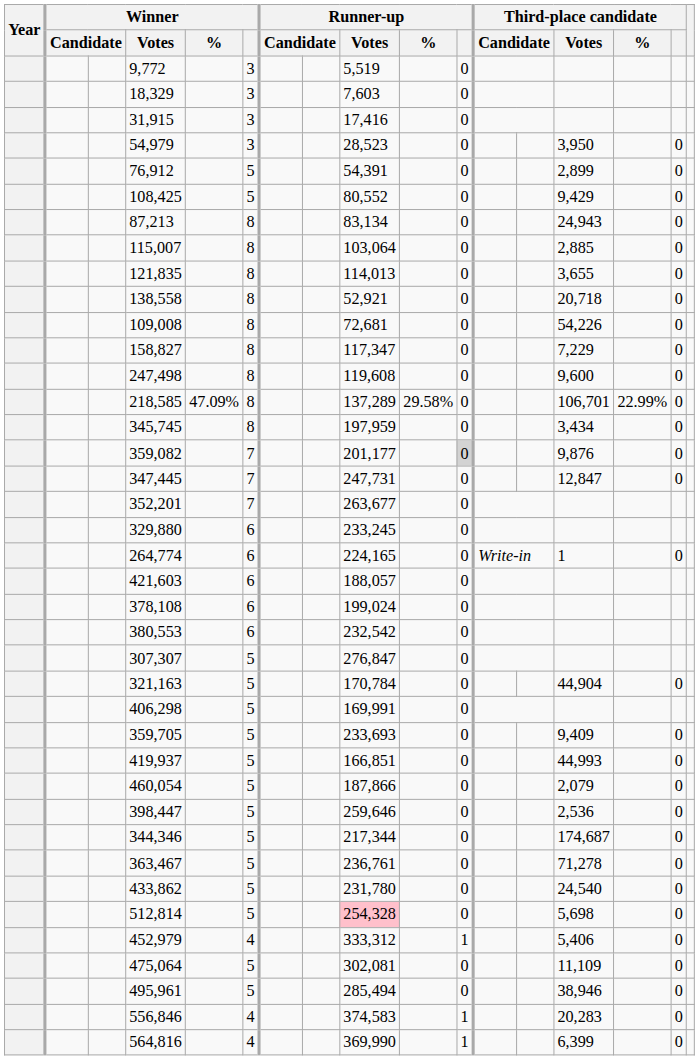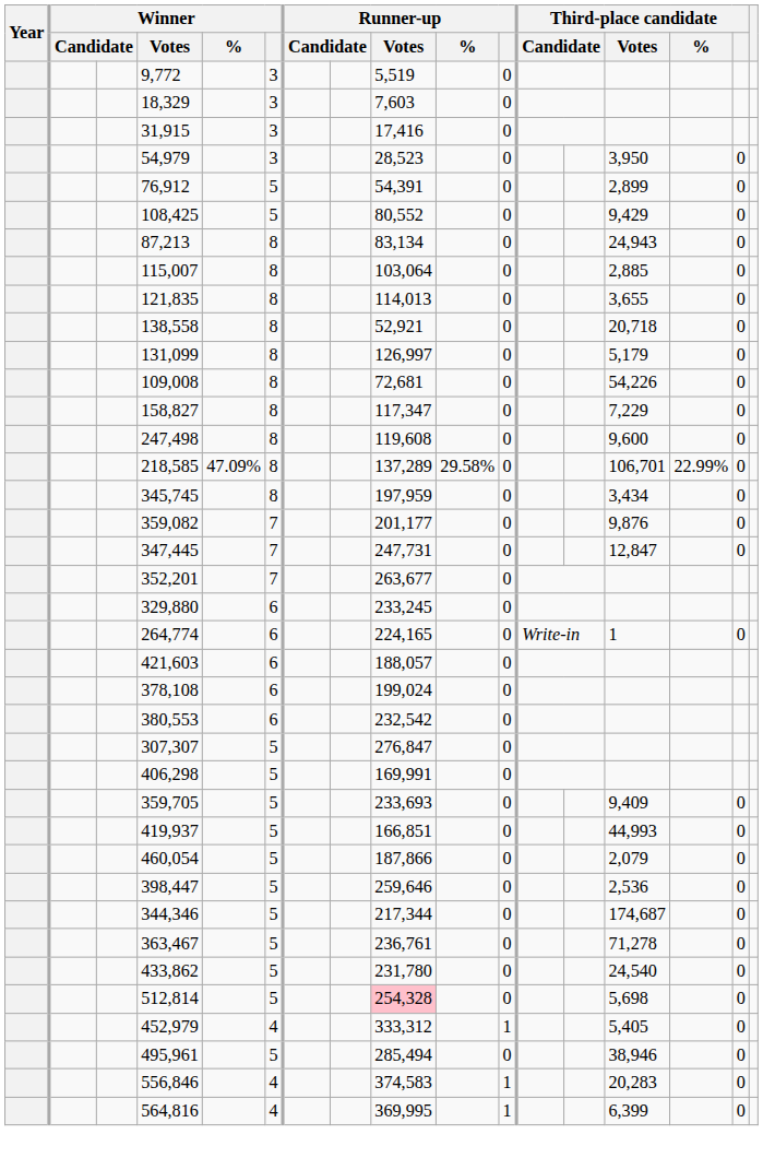+ row: 131,099 | 8 | 126,997 | 0 | 5,179 | 0
359,082 | Runner-up: lightgrey background -> no background
- row: 321,163 | 5 | 170,784 | 0 | 44,904 | 0
452,979 | Third-place candidate / Votes: 5,406 -> 5,405
- row: 475,064 | 5 | 302,081 | 0 | 11,109 | 0
564,816 | Runner-up / Votes: 369,990 -> 369,995
